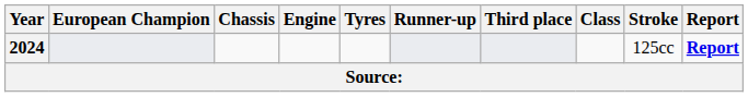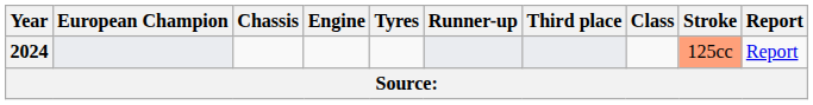2024 | Stroke: no background -> lightsalmon background
2024 | Report: bold -> normal
